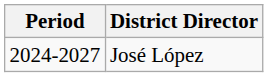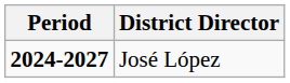José López | Period: normal -> bold
